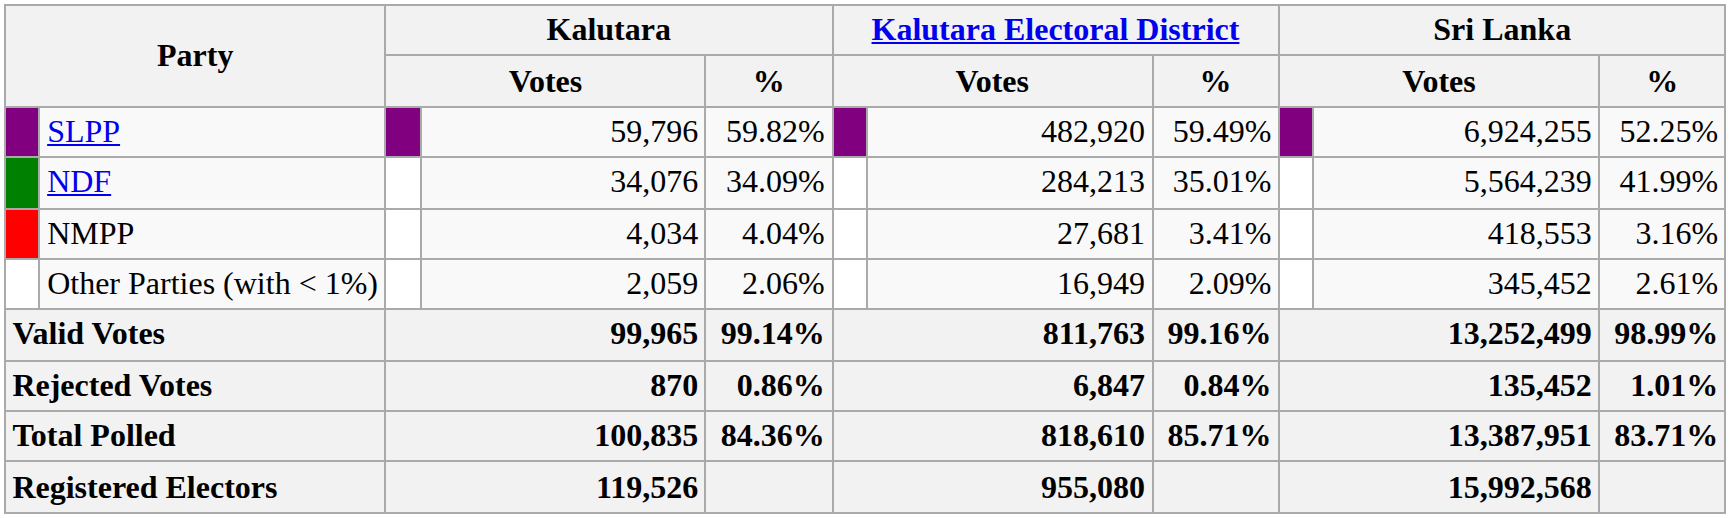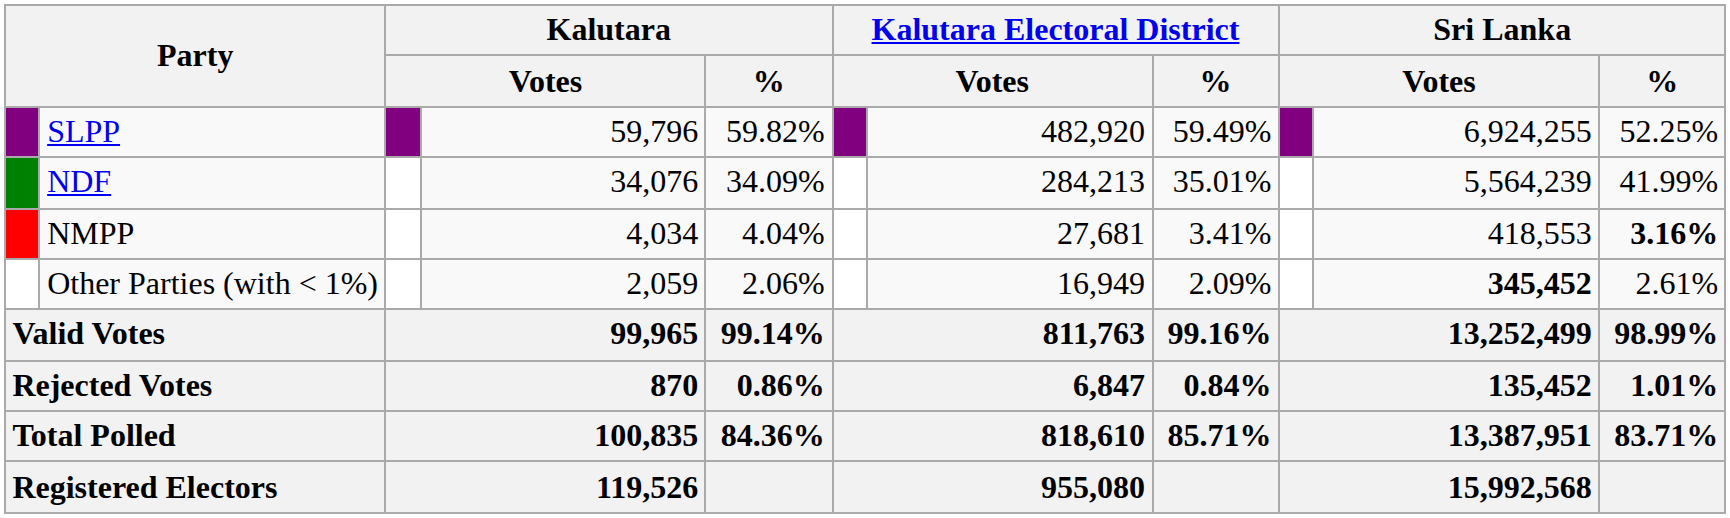NMPP | Sri Lanka / %: normal -> bold
Other Parties (with < 1%) | column 10: normal -> bold
